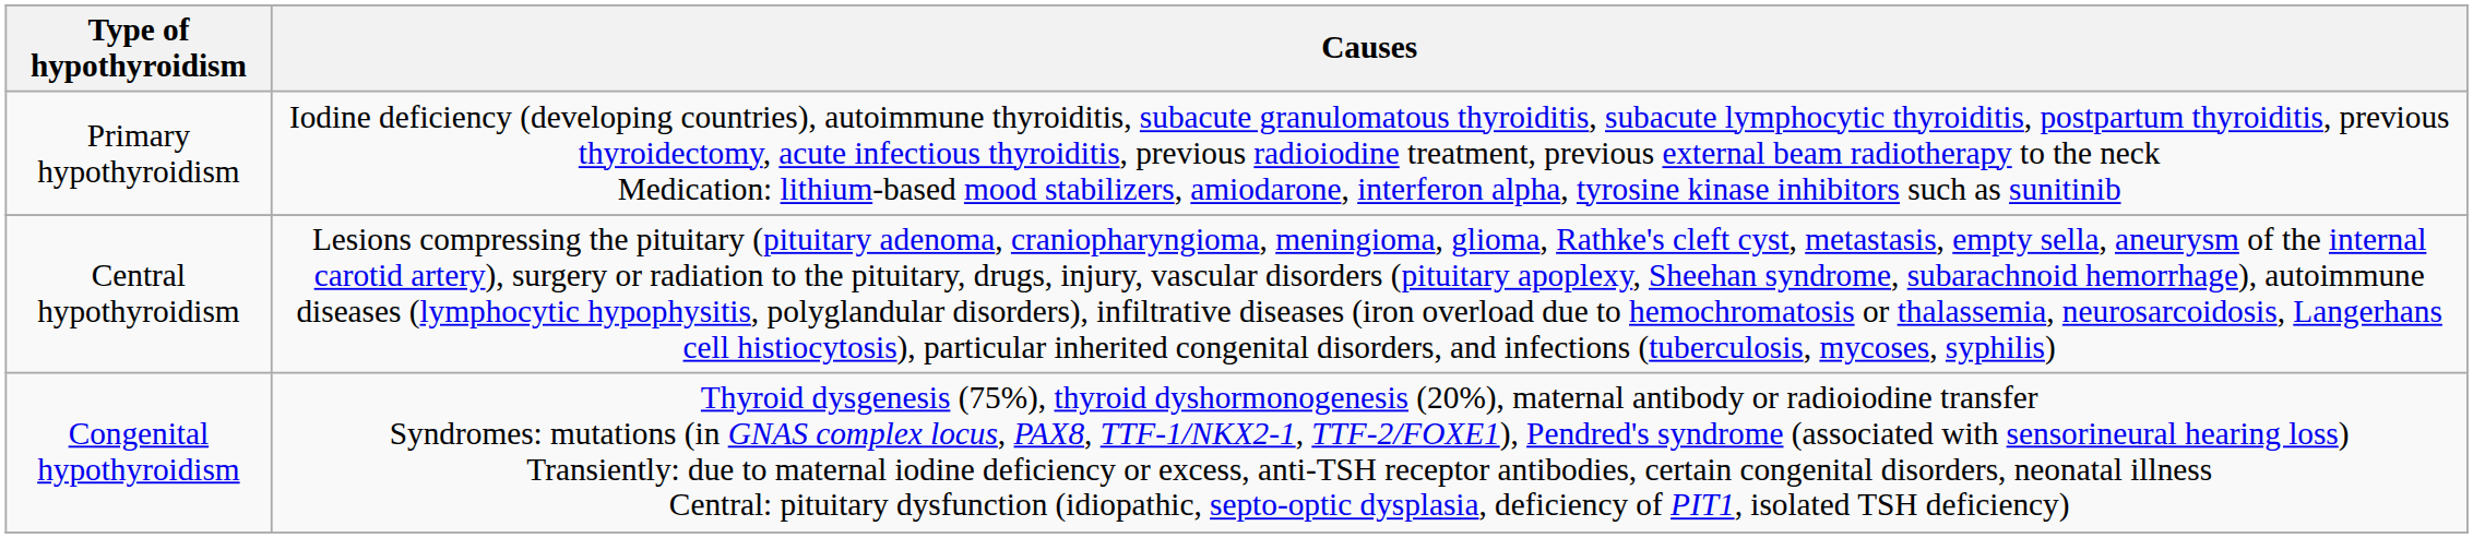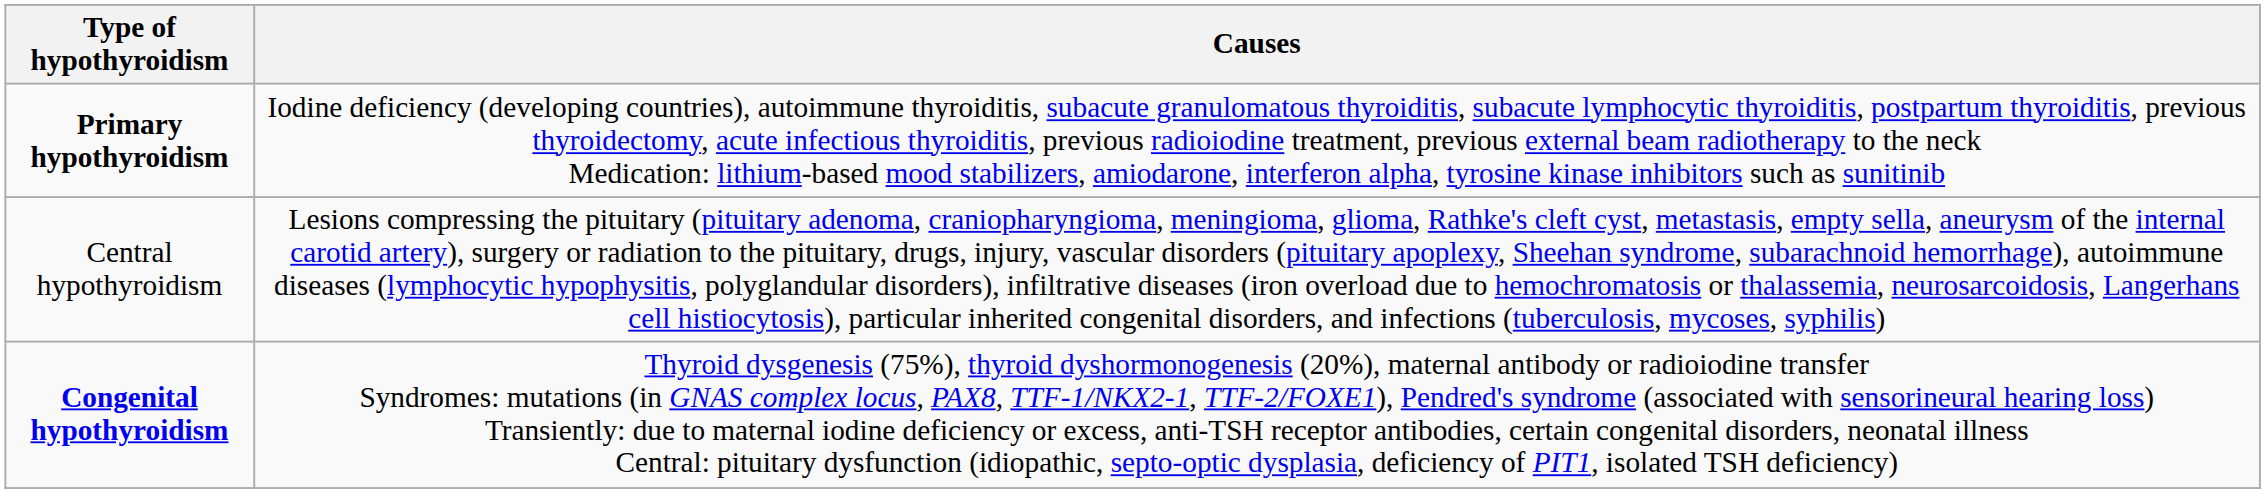Primary hypothyroidism | Type of hypothyroidism: normal -> bold
Congenital hypothyroidism | Type of hypothyroidism: normal -> bold
